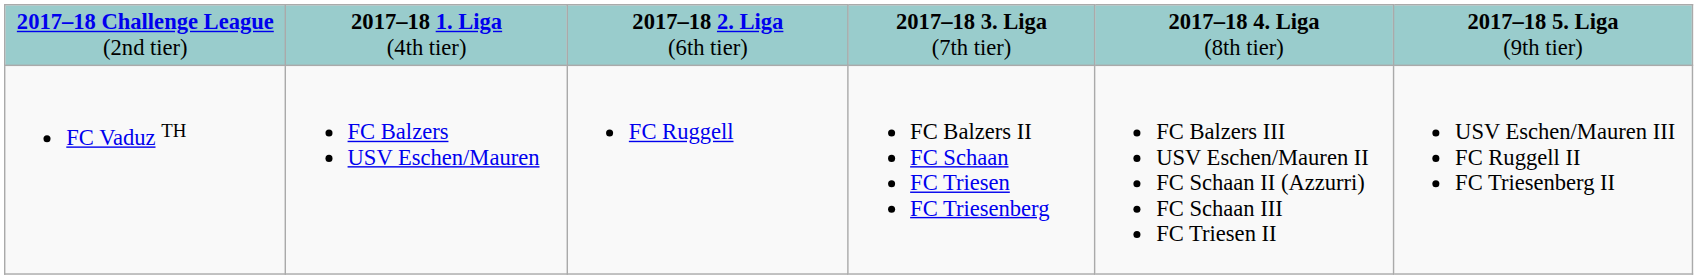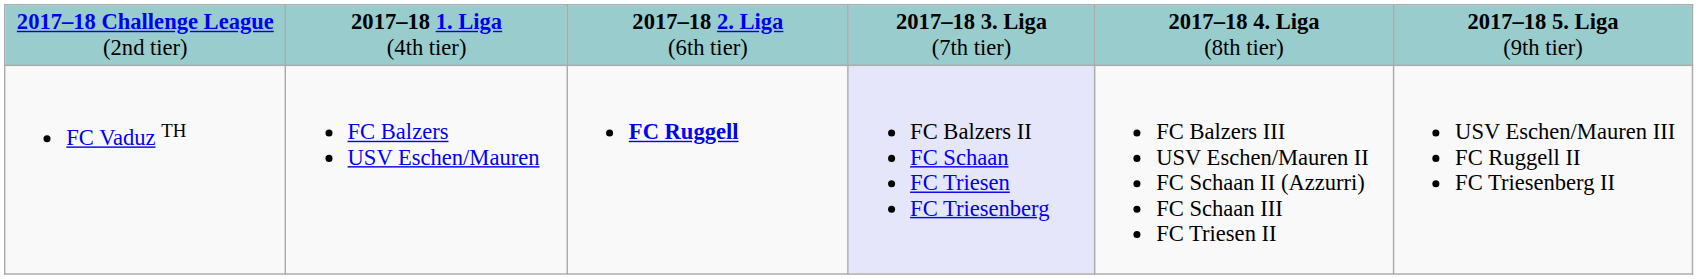FC Vaduz TH | column 3: normal -> bold
FC Vaduz TH | column 4: no background -> lavender background
